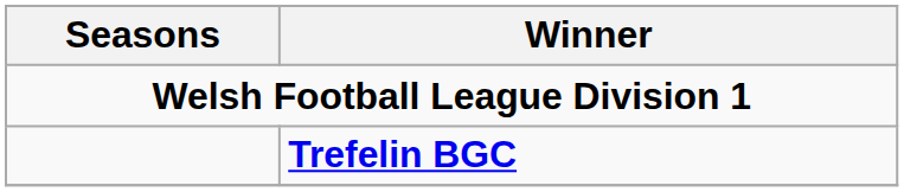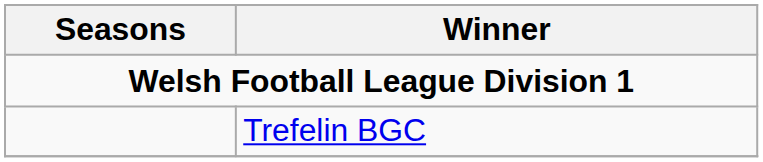row 3 | Winner: bold -> normal
